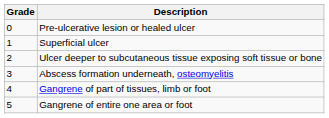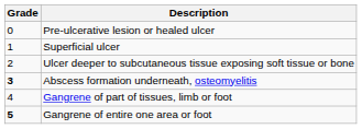Abscess formation underneath, osteomyelitis | Grade: normal -> bold
Gangrene of entire one area or foot | Grade: normal -> bold
